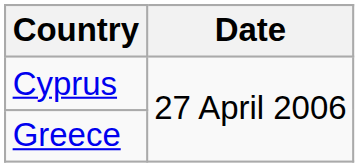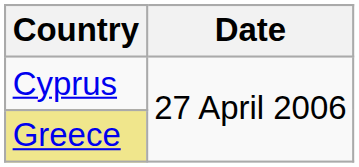Greece | Country: no background -> khaki background
